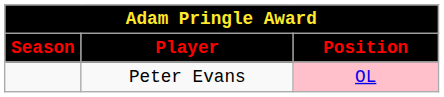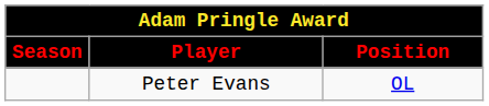Peter Evans | Position: pink background -> no background
